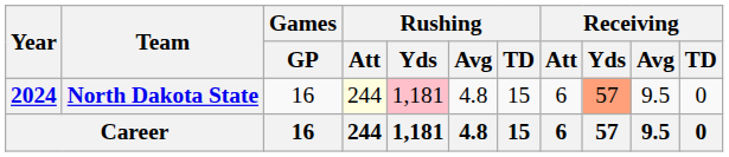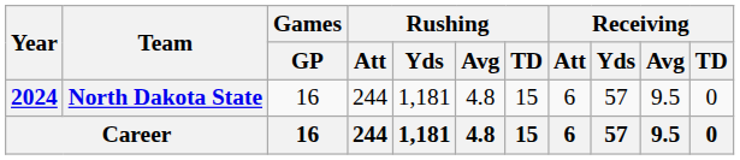North Dakota State | Rushing / Att: lightyellow background -> no background
North Dakota State | Rushing / Yds: pink background -> no background
North Dakota State | Receiving / Yds: lightsalmon background -> no background
